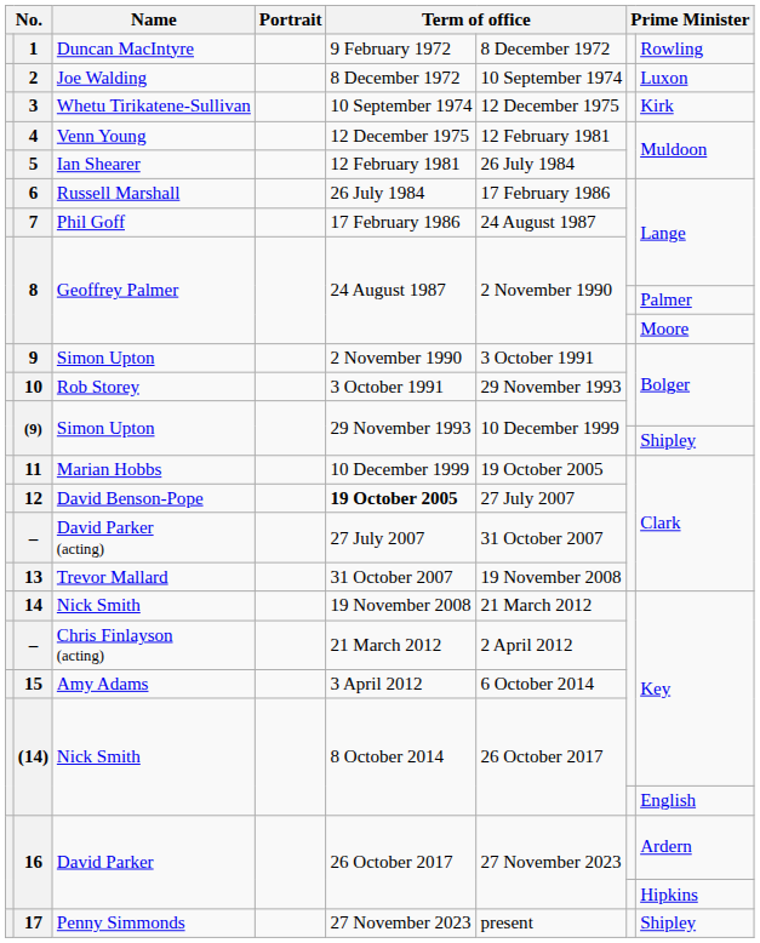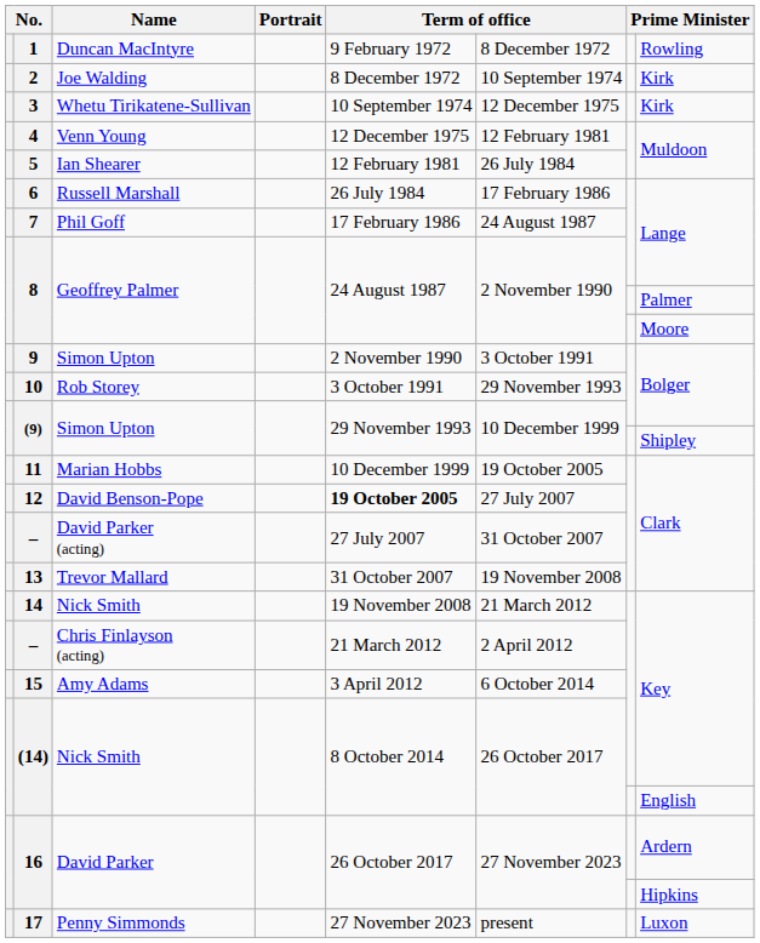2 | column 8: Luxon -> Kirk
17 | column 8: Shipley -> Luxon
